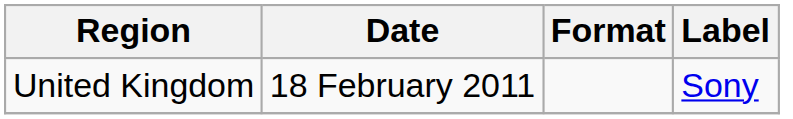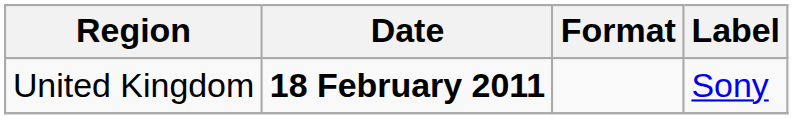United Kingdom | Date: normal -> bold
